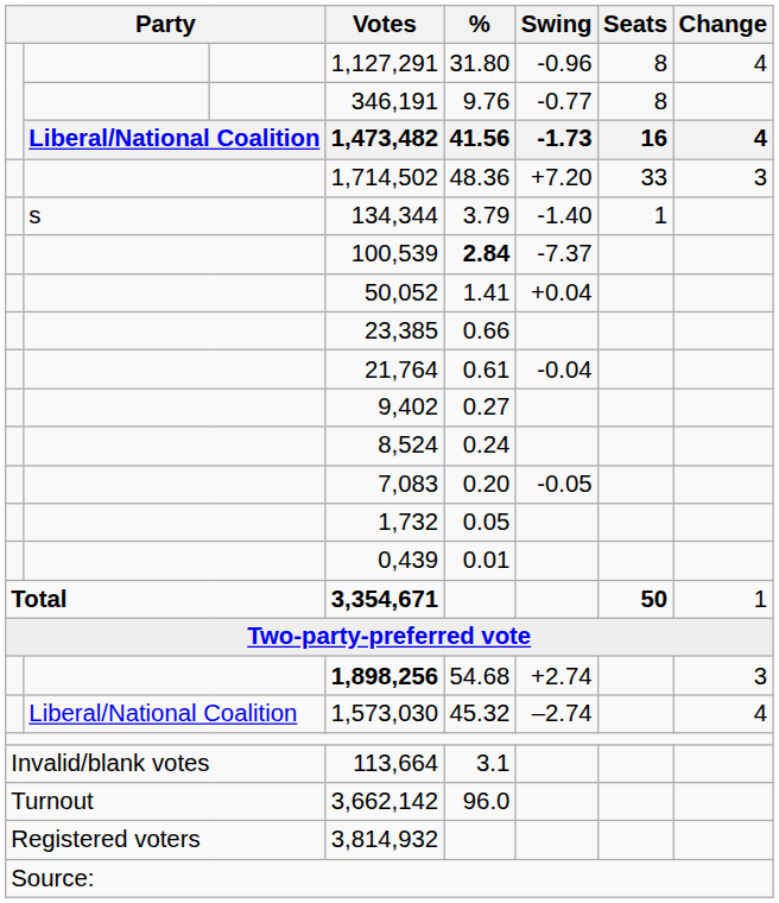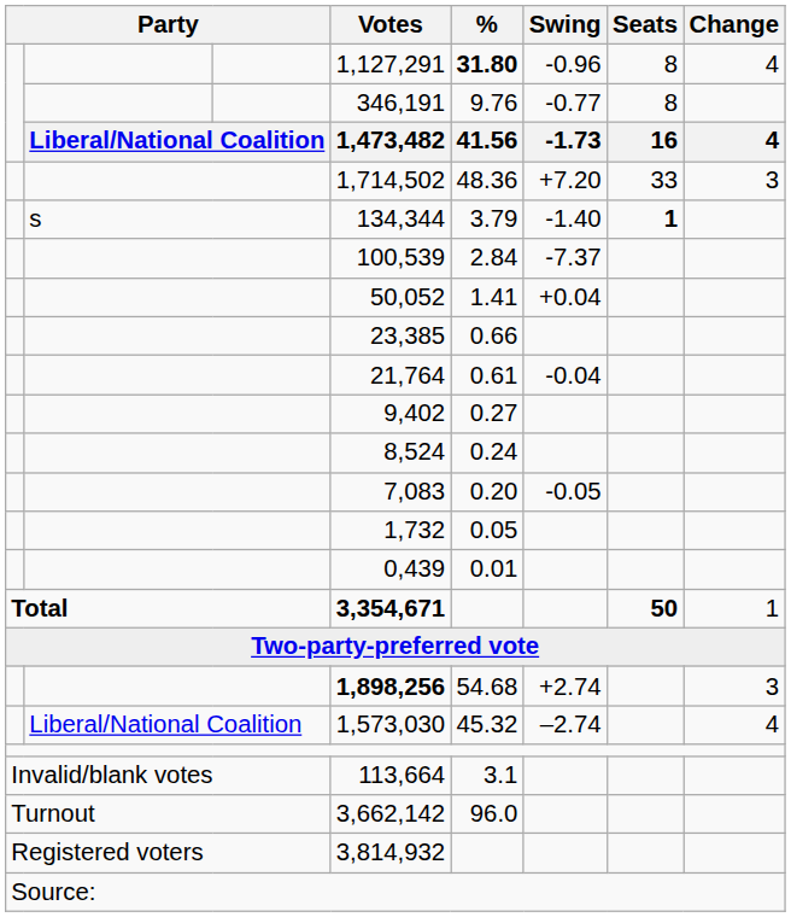1,127,291 | %: normal -> bold
134,344 | Seats: normal -> bold
100,539 | %: bold -> normal
